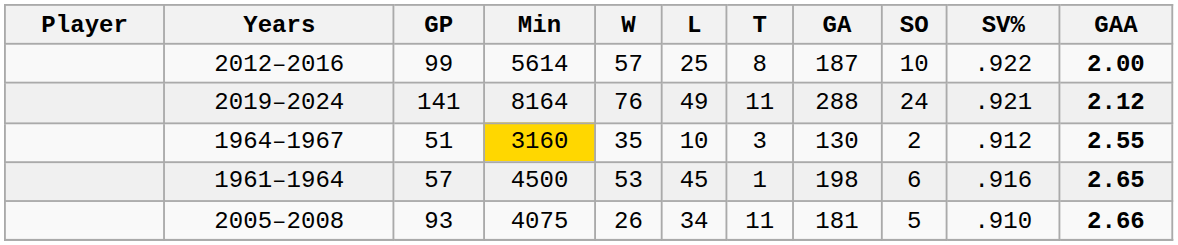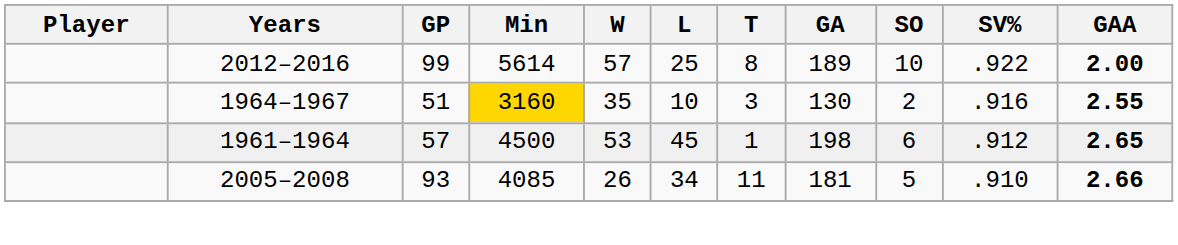2012–2016 | GA: 187 -> 189
- row: 2019–2024 | 141 | 8164 | 76 | 49 | 11 | 288 | 24 | .921 | 2.12
1964–1967 | SV%: .912 -> .916
1961–1964 | SV%: .916 -> .912
2005–2008 | Min: 4075 -> 4085
